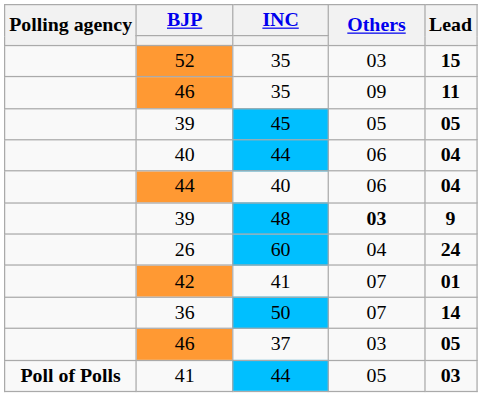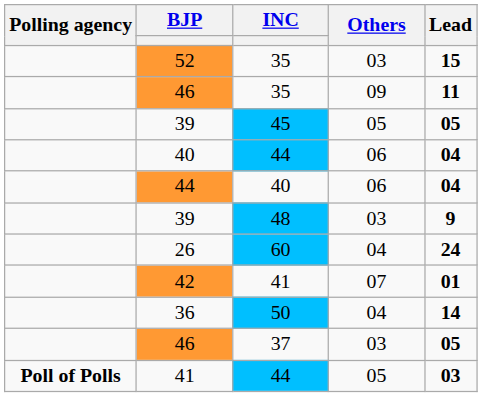39 / 48 | Others: bold -> normal
36 | Others: 07 -> 04
